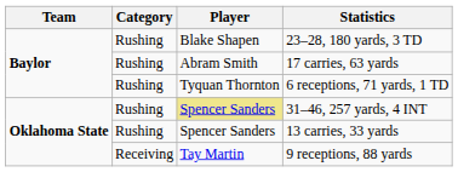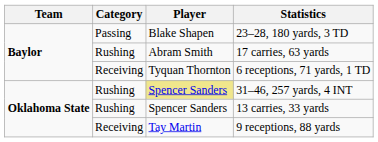23–28, 180 yards, 3 TD | Category: Rushing -> Passing
6 receptions, 71 yards, 1 TD | Category: Rushing -> Receiving
